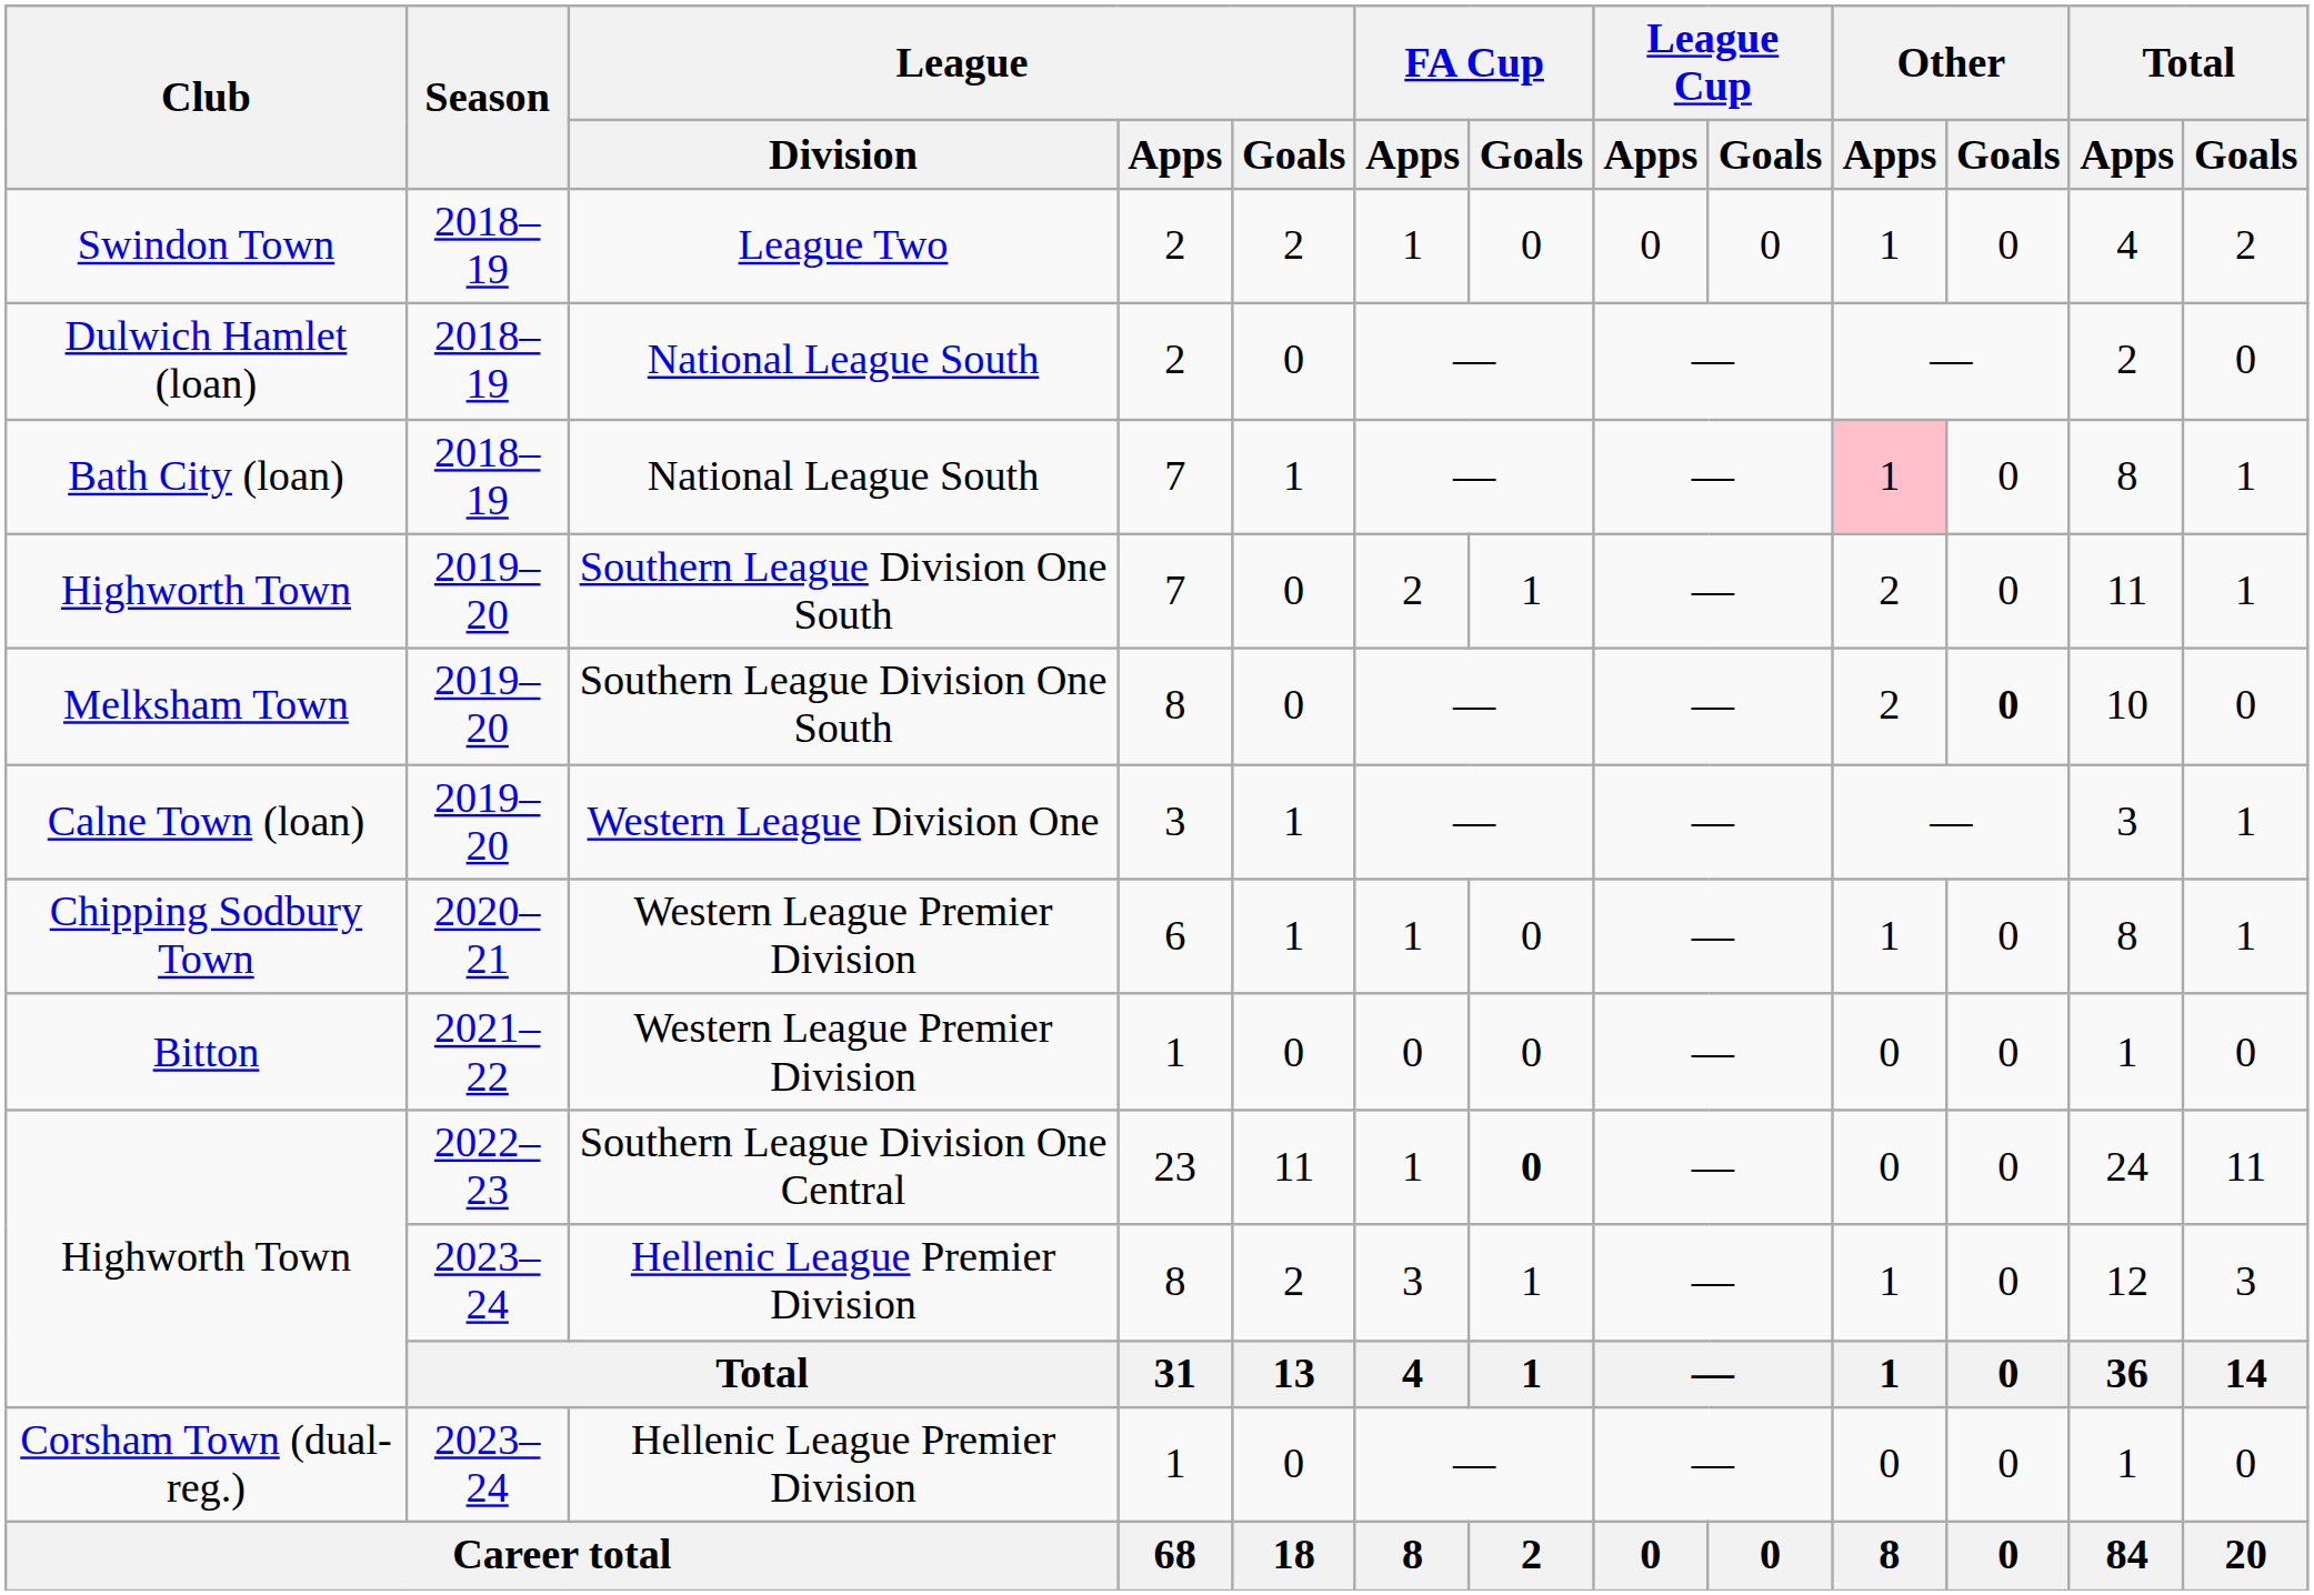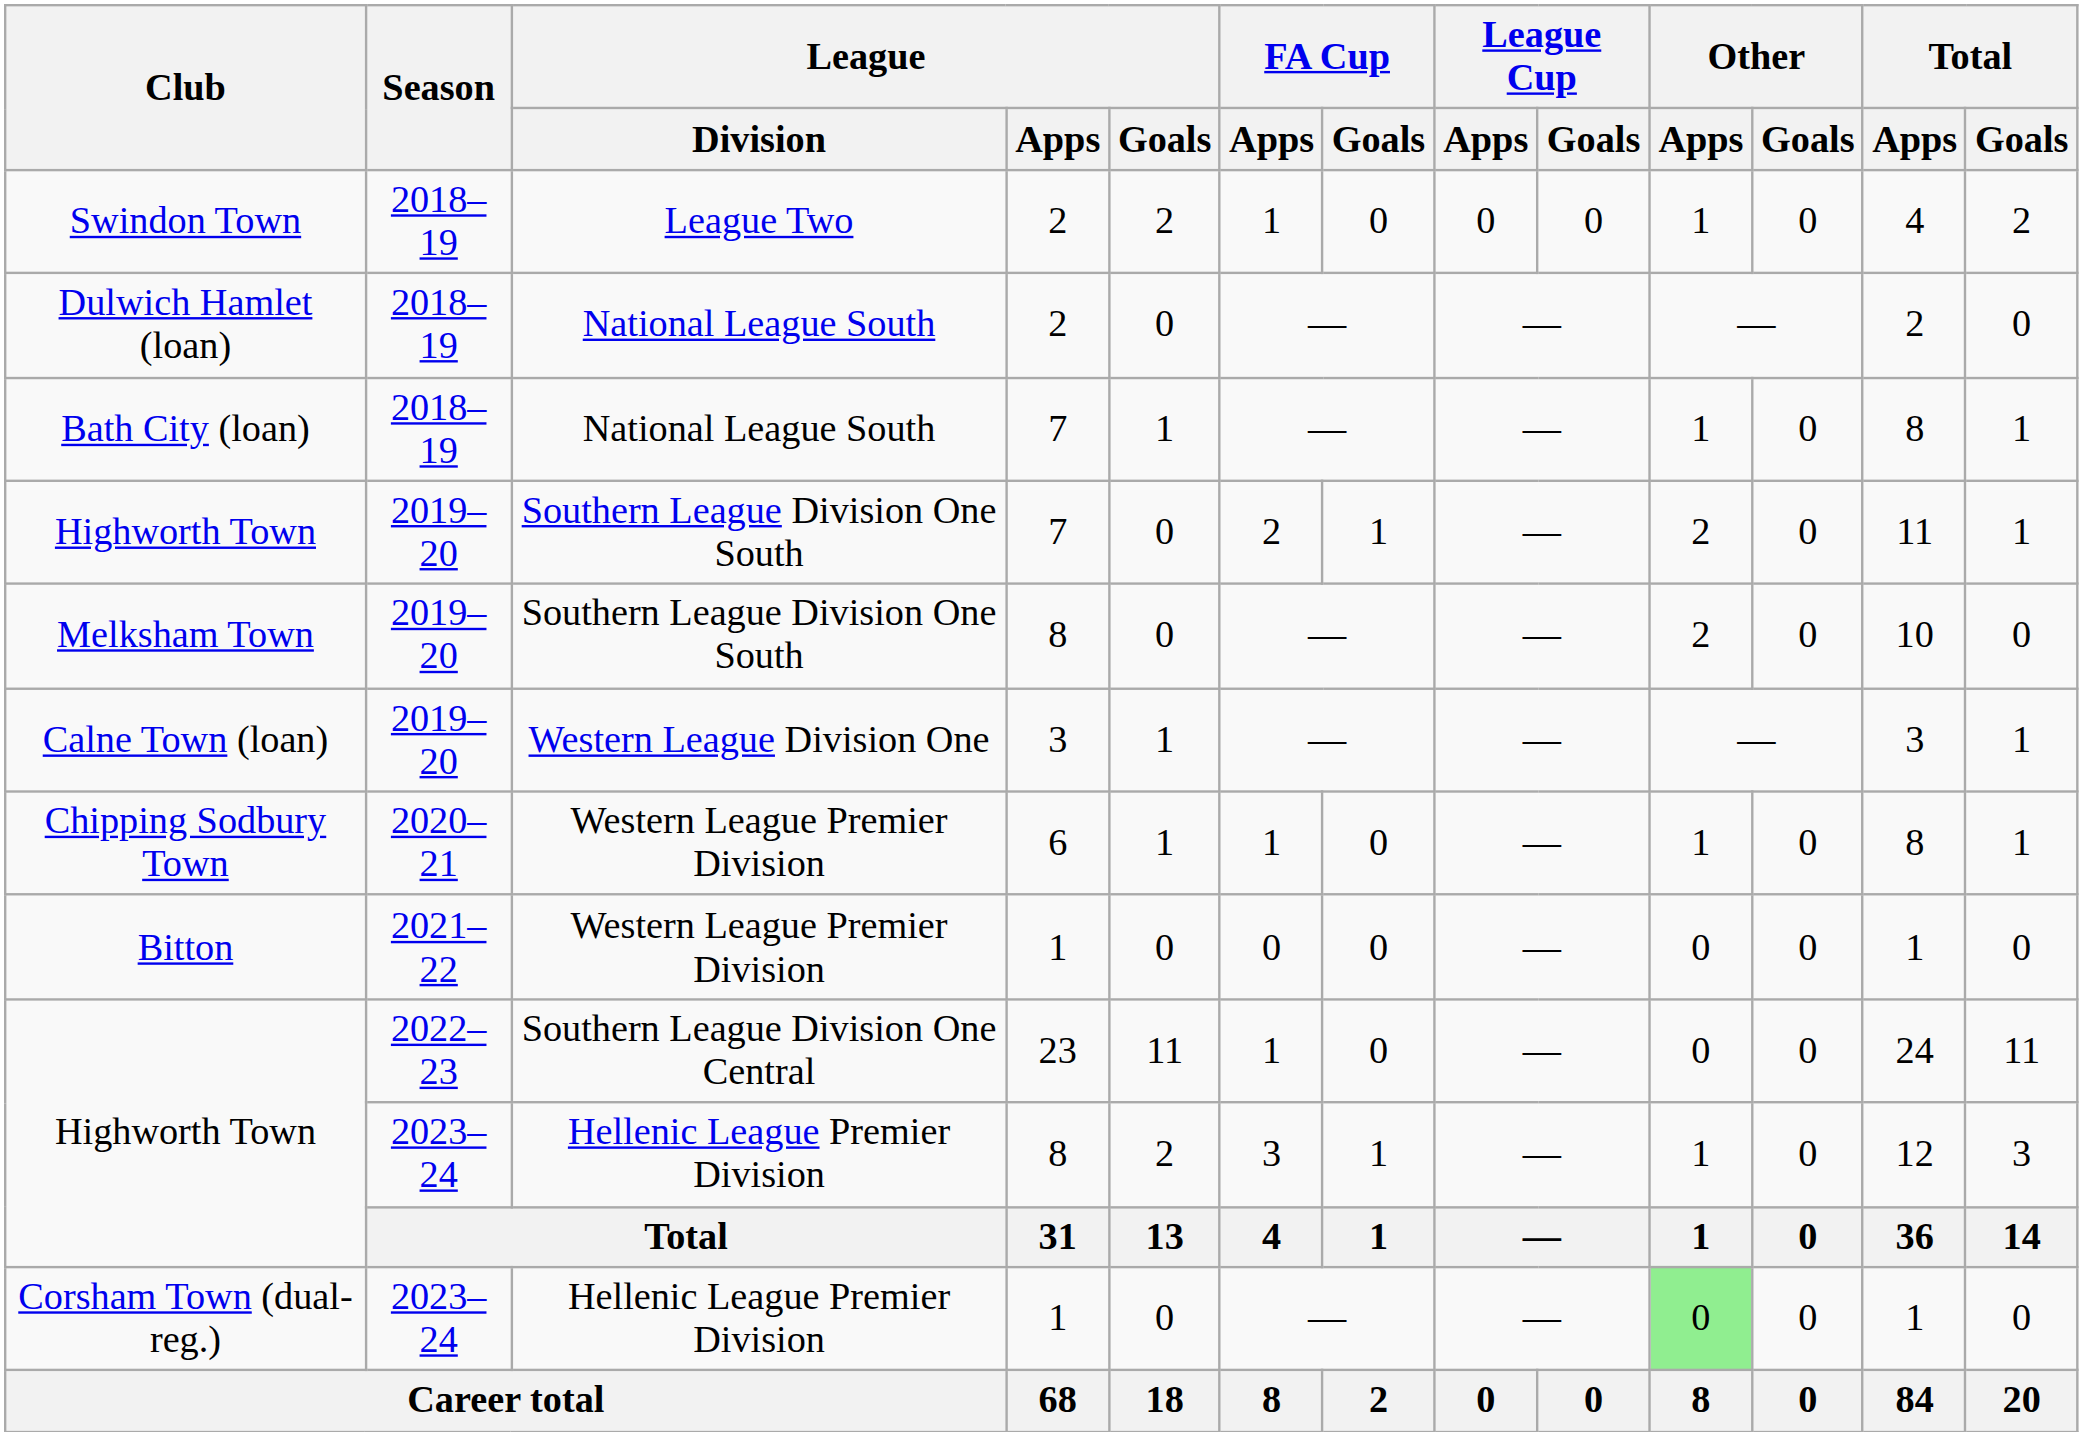Bath City (loan) | Other / Apps: pink background -> no background
Melksham Town | Other / Goals: bold -> normal
Highworth Town / Southern League Division One Central | FA Cup / Goals: bold -> normal
Corsham Town (dual-reg.) | Other / Apps: no background -> lightgreen background
